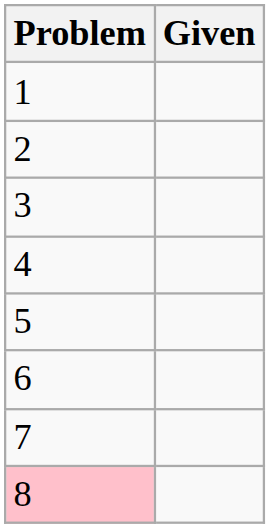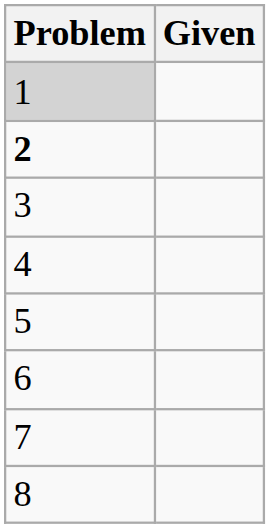1 | Problem: no background -> lightgrey background
2 | Problem: normal -> bold
8 | Problem: pink background -> no background
